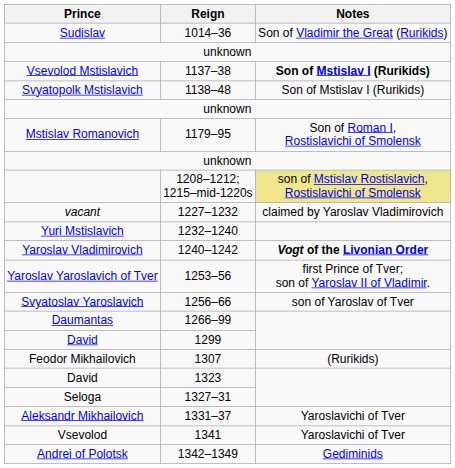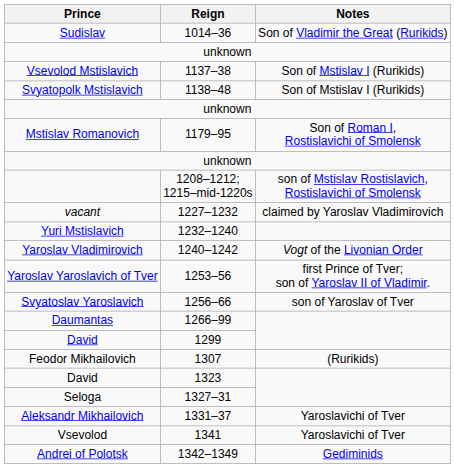1137–38 | Notes: bold -> normal
1208–1212; 1215–mid-1220s | Notes: khaki background -> no background
1240–1242 | Notes: bold -> normal
